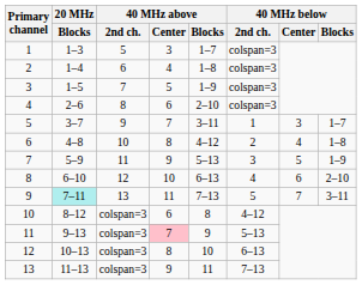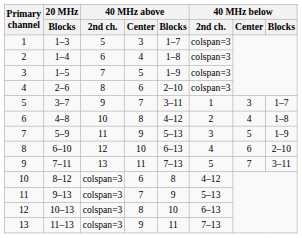row 11 | 20 MHz / Blocks: paleturquoise background -> no background
row 13 | 40 MHz above / Center: pink background -> no background
